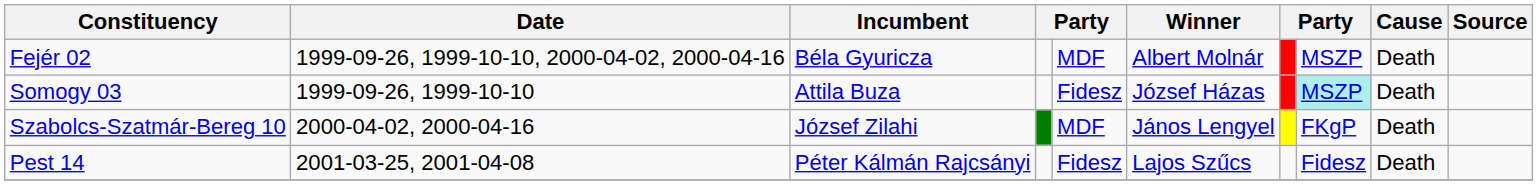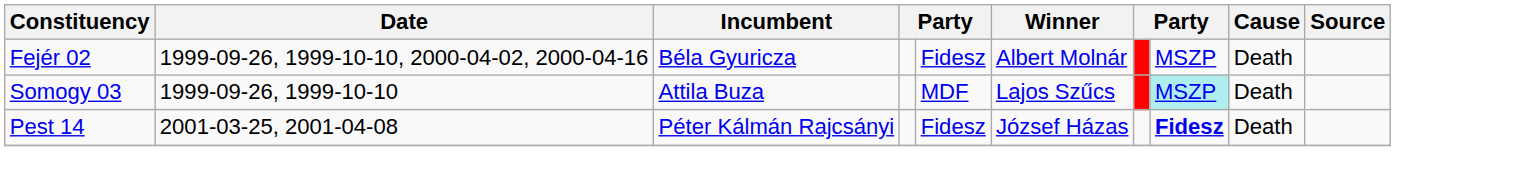Fejér 02 | column 5: MDF -> Fidesz
Somogy 03 | column 5: Fidesz -> MDF
Somogy 03 | Winner: József Házas -> Lajos Szűcs
- row: Szabolcs-Szatmár-Bereg 10 | 2000-04-02, 2000-04-16 | József Zilahi | MDF | János Lengyel | FKgP | Death
Pest 14 | Winner: Lajos Szűcs -> József Házas
Pest 14 | column 8: normal -> bold
